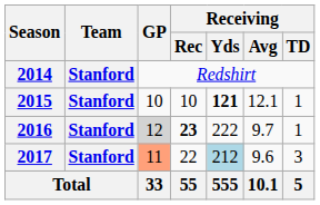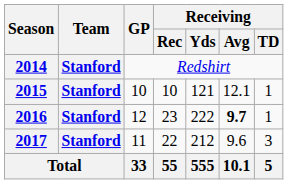2015 | Receiving / Yds: bold -> normal
2016 | GP: lightgrey background -> no background
2016 | Receiving / Rec: bold -> normal
2016 | Receiving / Avg: normal -> bold
2017 | GP: lightsalmon background -> no background
2017 | Receiving / Yds: lightblue background -> no background
